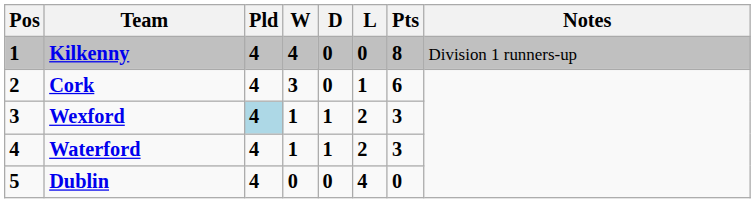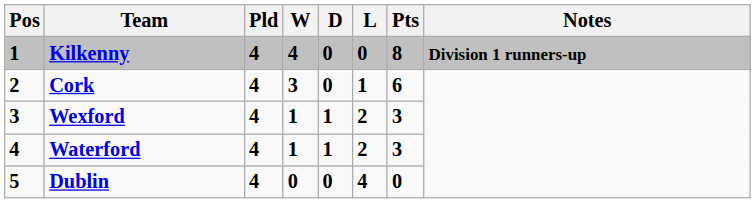Kilkenny | Notes: normal -> bold
Wexford | Pld: lightblue background -> no background
